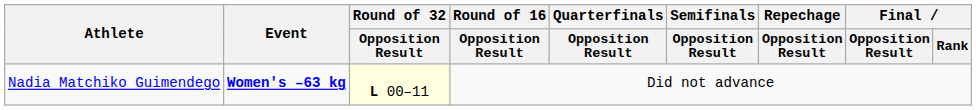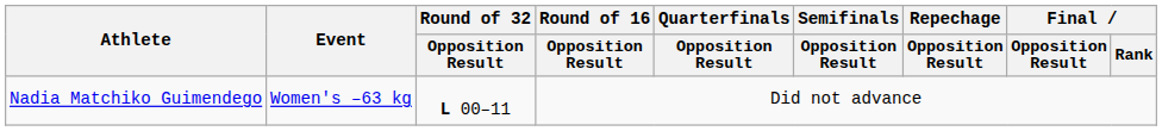Nadia Matchiko Guimendego | Event: bold -> normal
Nadia Matchiko Guimendego | Round of 32 / Opposition Result: lightyellow background -> no background
